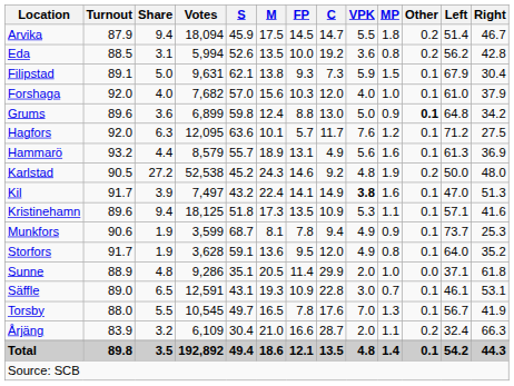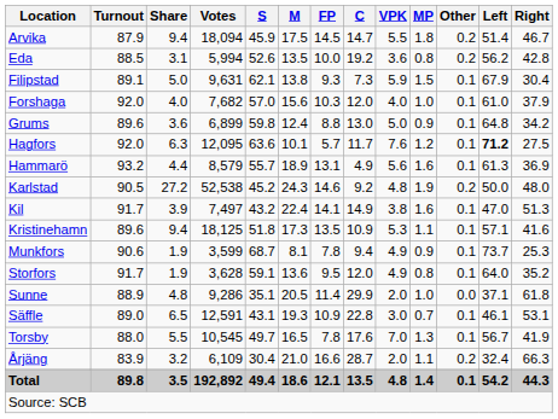Grums | Other: bold -> normal
Hagfors | Left: normal -> bold
Kil | VPK: bold -> normal
